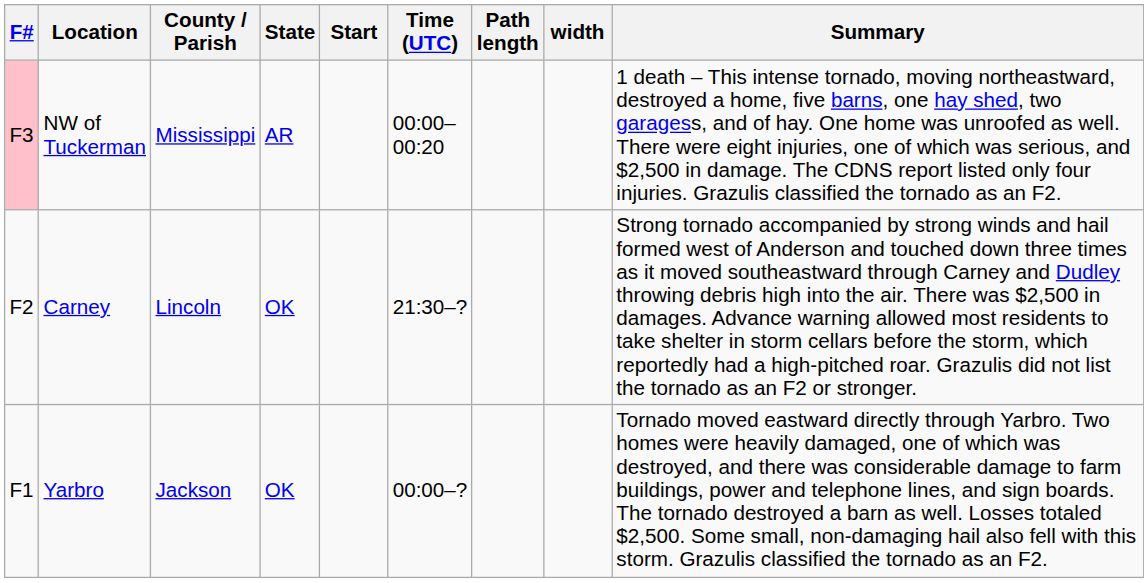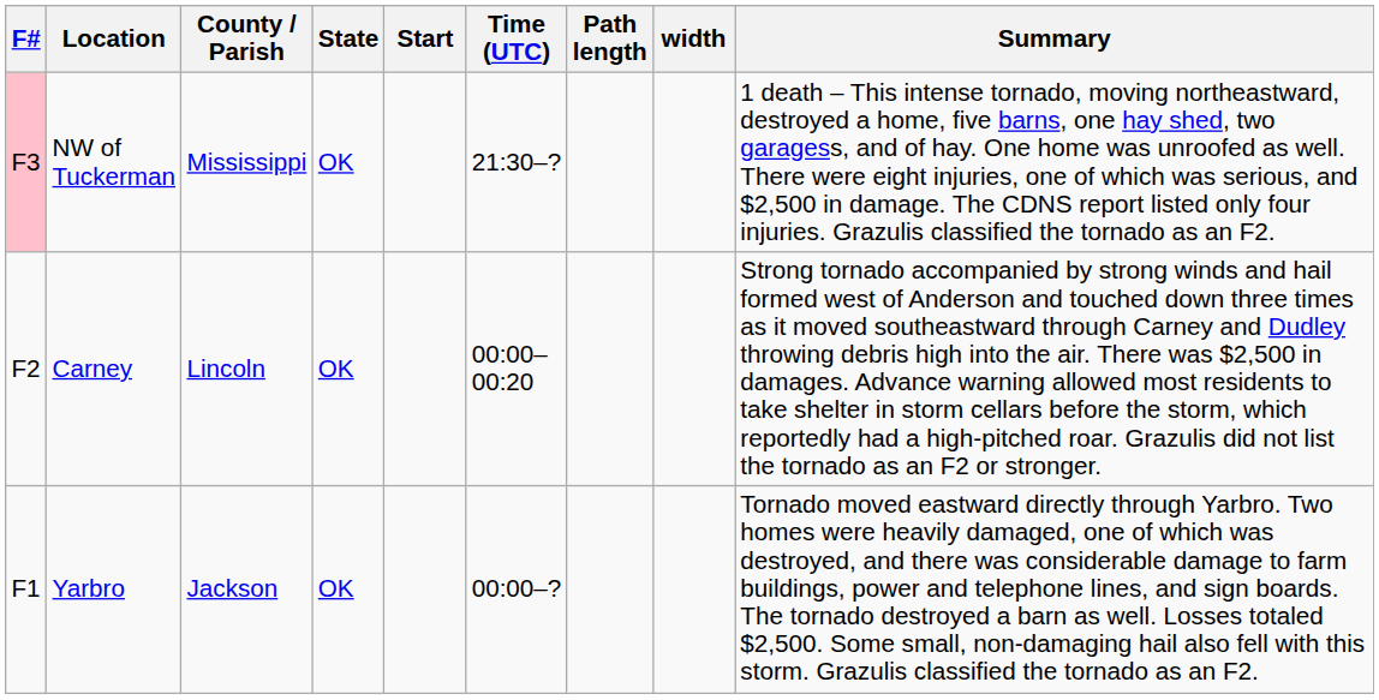NW of Tuckerman | State: AR -> OK
NW of Tuckerman | Time (UTC): 00:00–00:20 -> 21:30–?
Carney | Time (UTC): 21:30–? -> 00:00–00:20
